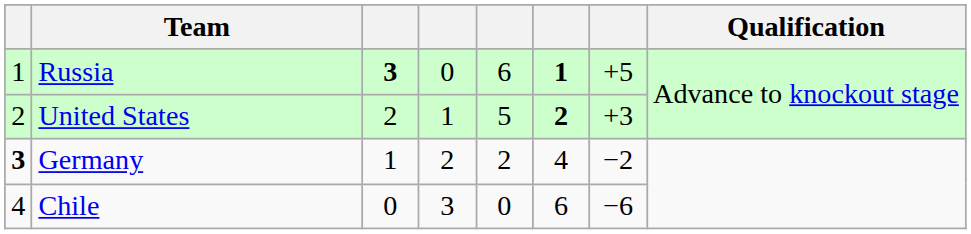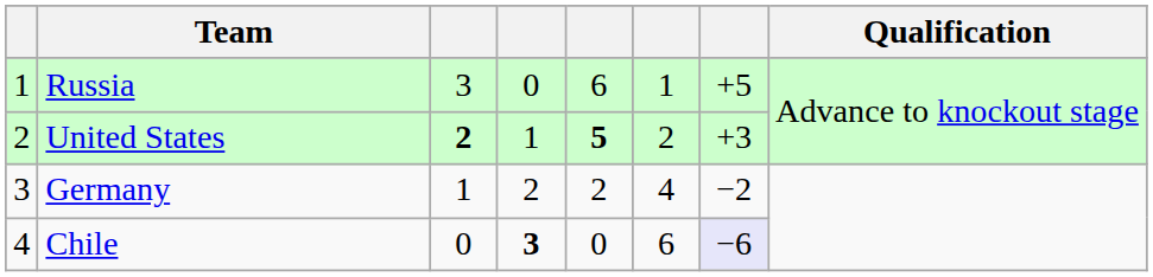Russia | column 3: bold -> normal
Russia | column 6: bold -> normal
United States | column 3: normal -> bold
United States | column 5: normal -> bold
United States | column 6: bold -> normal
Germany | column 1: bold -> normal
Chile | column 4: normal -> bold
Chile | column 7: no background -> lavender background
